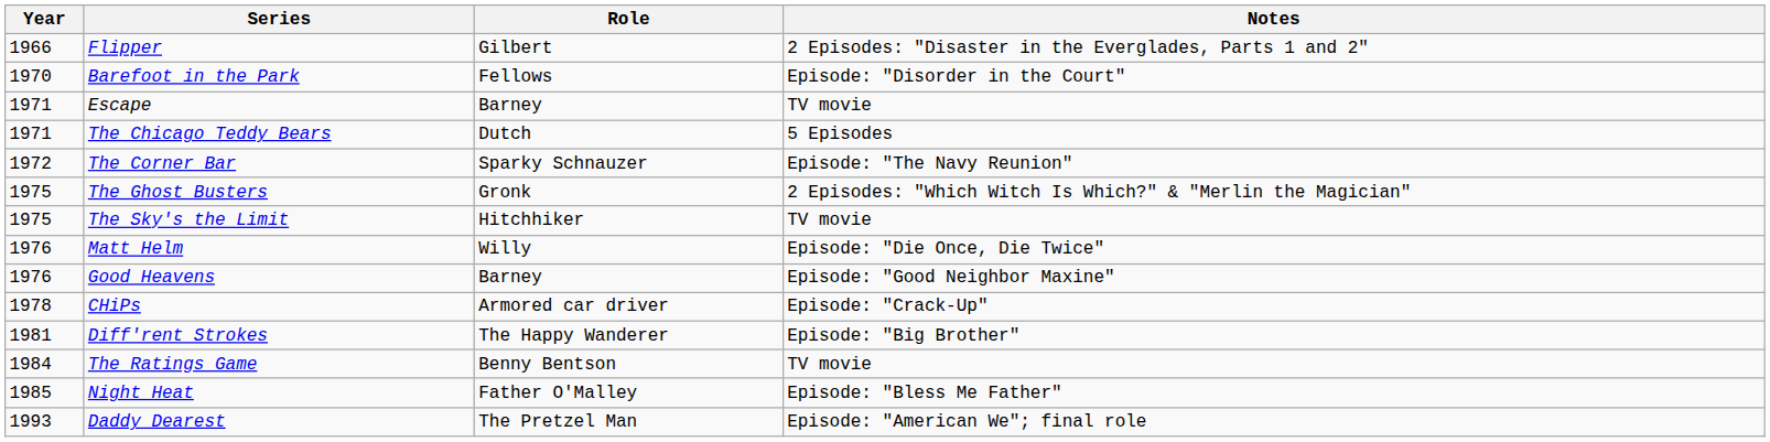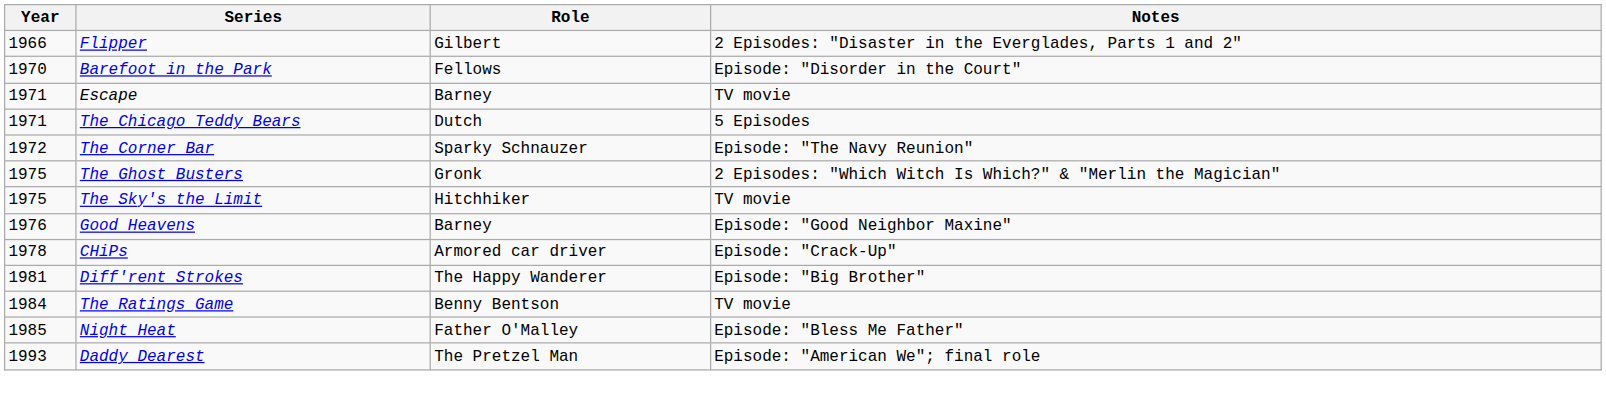- row: 1976 | Matt Helm | Willy | Episode: "Die Once, Die Twice"
